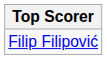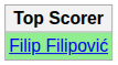row 2 | column 1: no background -> lightgreen background
